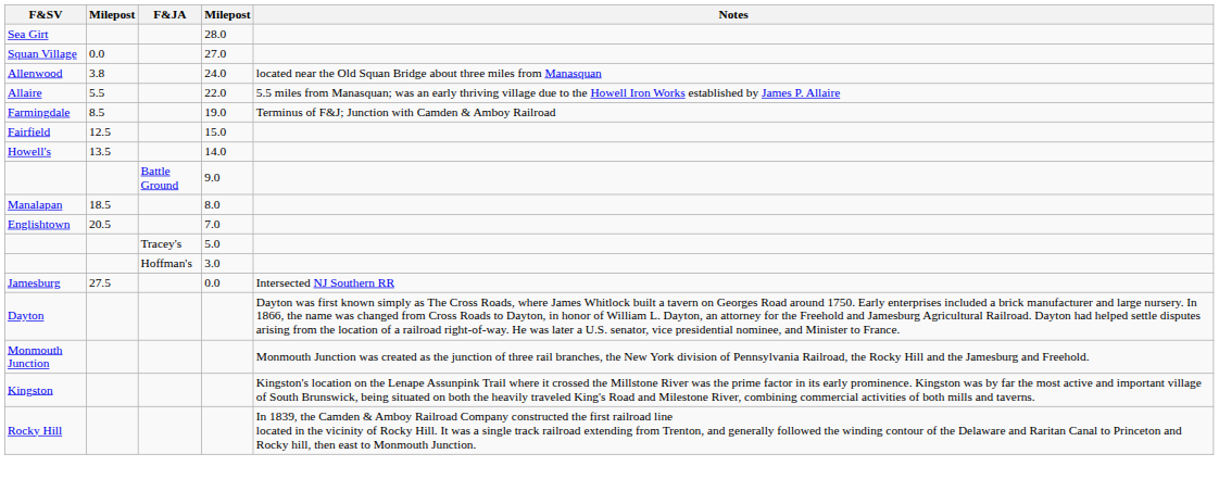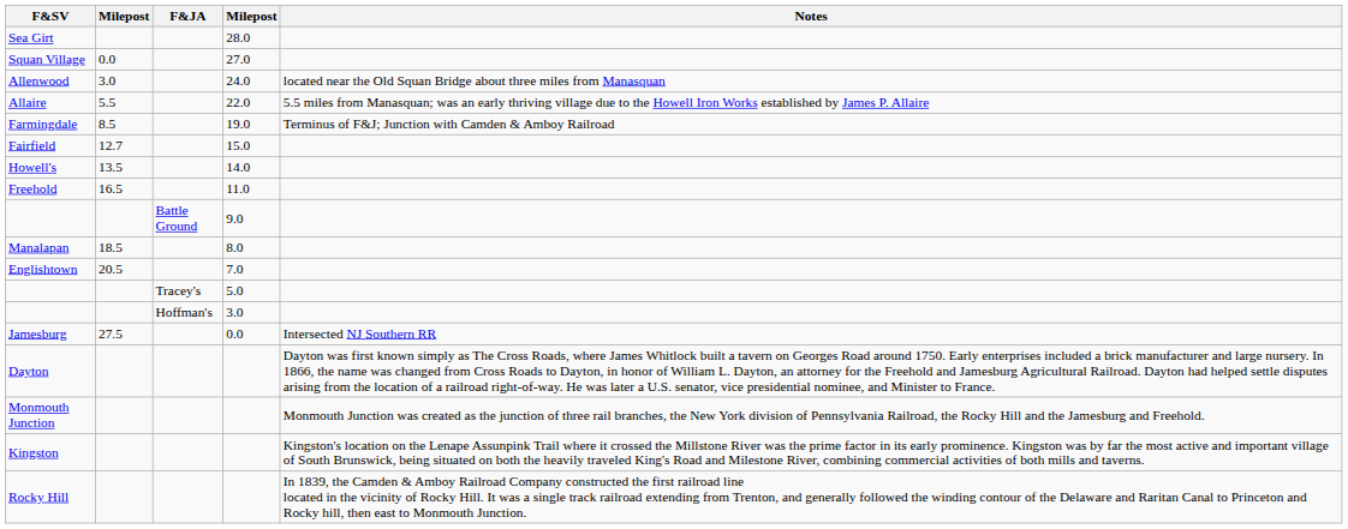Allenwood | column 2: 3.8 -> 3.0
Fairfield | column 2: 12.5 -> 12.7
+ row: Freehold | 16.5 | 11.0
